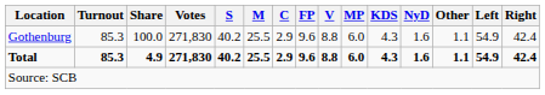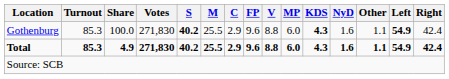Gothenburg | S: normal -> bold
Gothenburg | KDS: normal -> bold
Gothenburg | Left: normal -> bold
